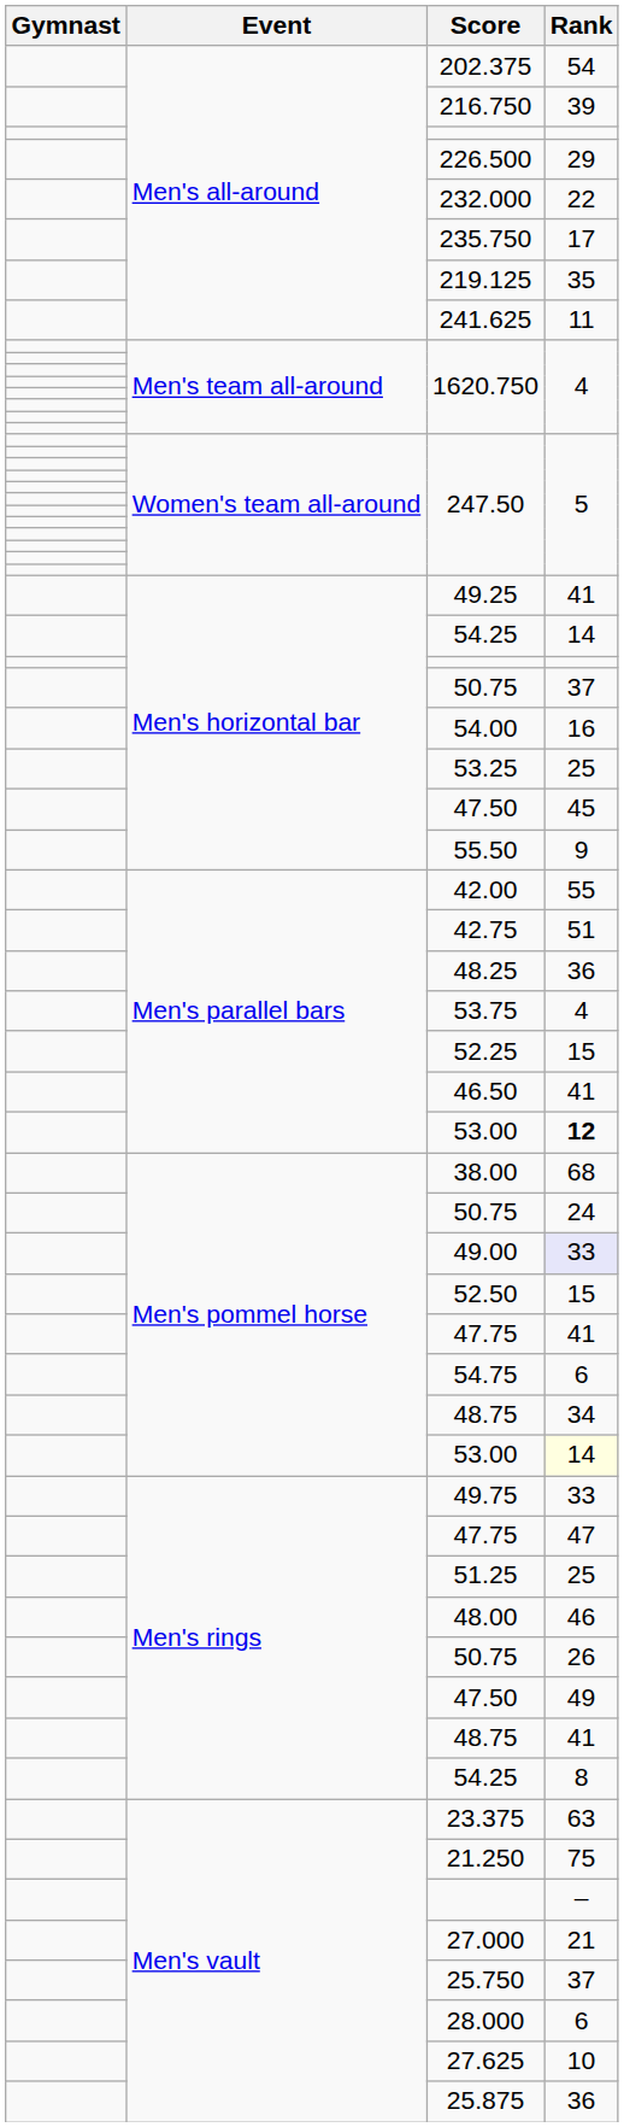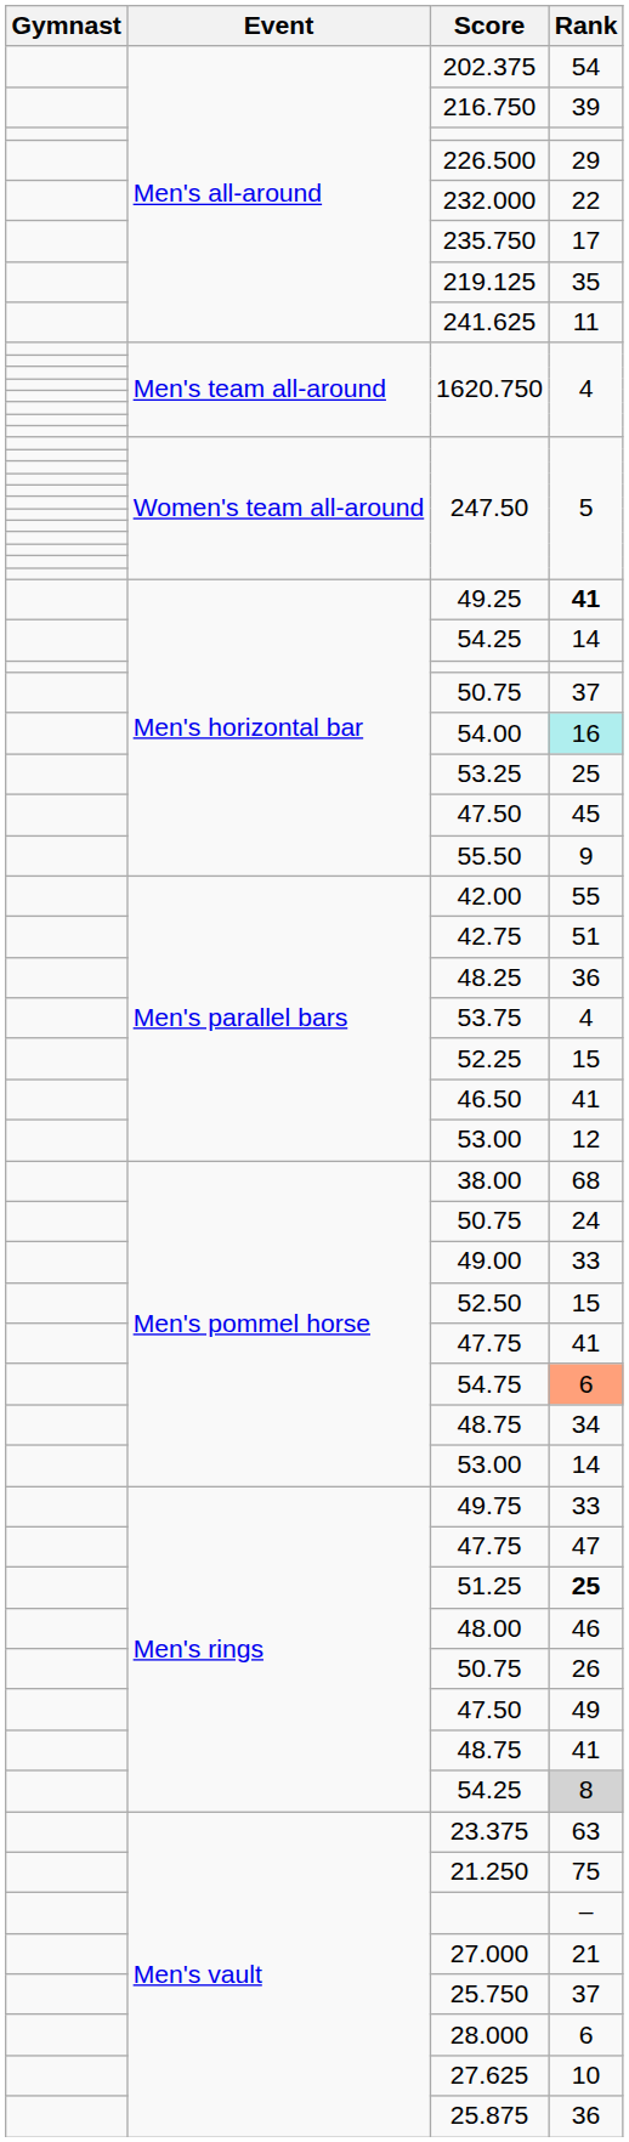49.25 | Rank: normal -> bold
54.00 | Rank: no background -> paleturquoise background
Men's parallel bars / 53.00 | Rank: bold -> normal
49.00 | Rank: lavender background -> no background
54.75 | Rank: no background -> lightsalmon background
Men's pommel horse / 53.00 | Rank: lightyellow background -> no background
51.25 | Rank: normal -> bold
Men's rings / 54.25 | Rank: no background -> lightgrey background
